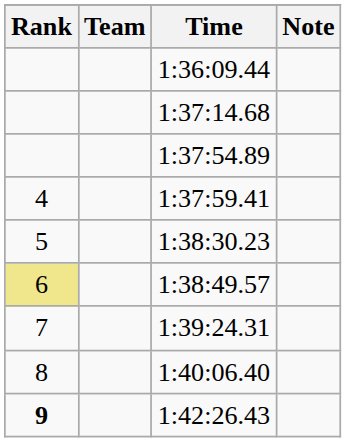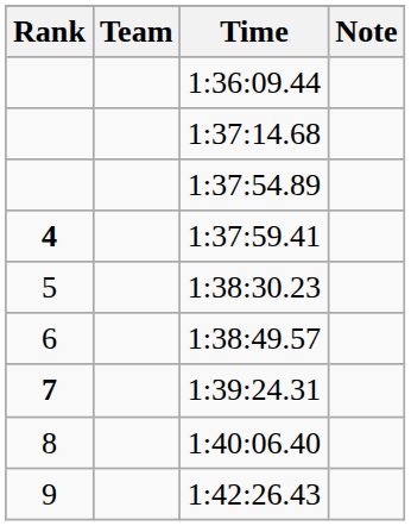1:37:59.41 | Rank: normal -> bold
1:38:49.57 | Rank: khaki background -> no background
1:39:24.31 | Rank: normal -> bold
1:42:26.43 | Rank: bold -> normal
